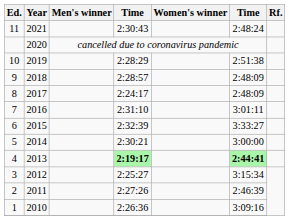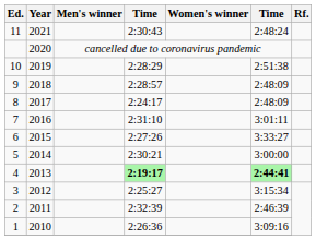6 | column 4: 2:32:39 -> 2:27:26
2 | column 4: 2:27:26 -> 2:32:39
